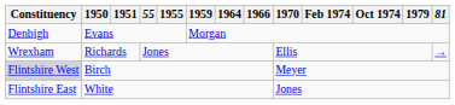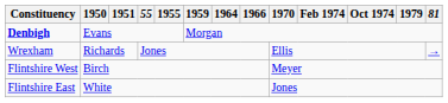Denbigh | Constituency: normal -> bold
Flintshire West | Constituency: lightgrey background -> no background
